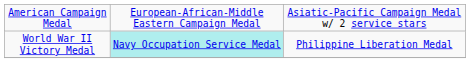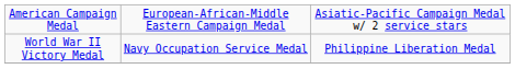World War II Victory Medal | column 2: paleturquoise background -> no background
